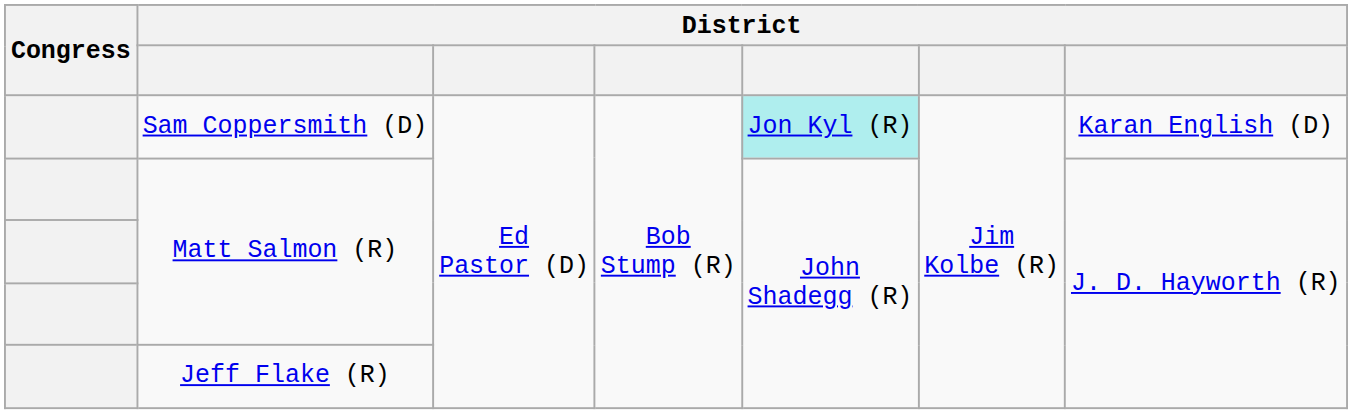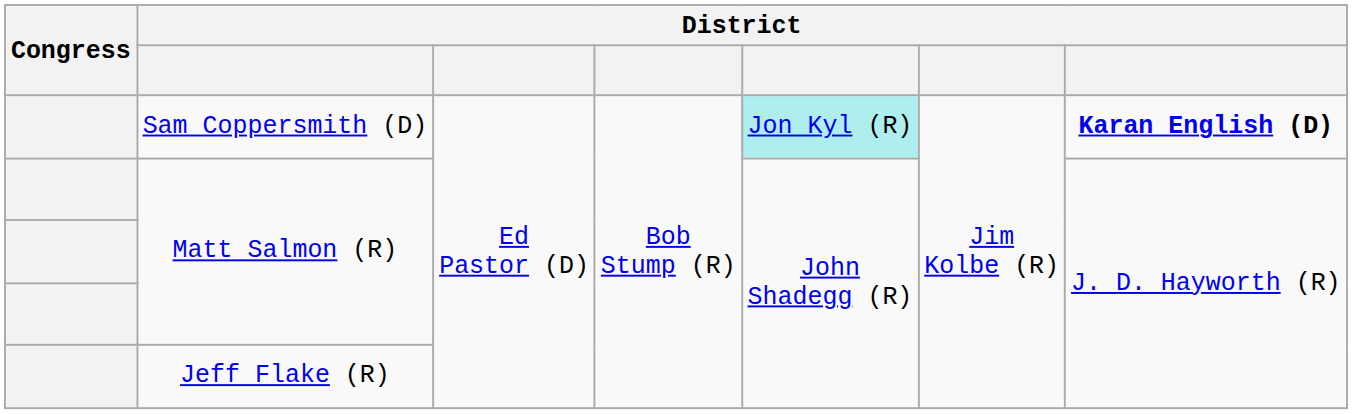Sam Coppersmith (D) | column 7: normal -> bold
